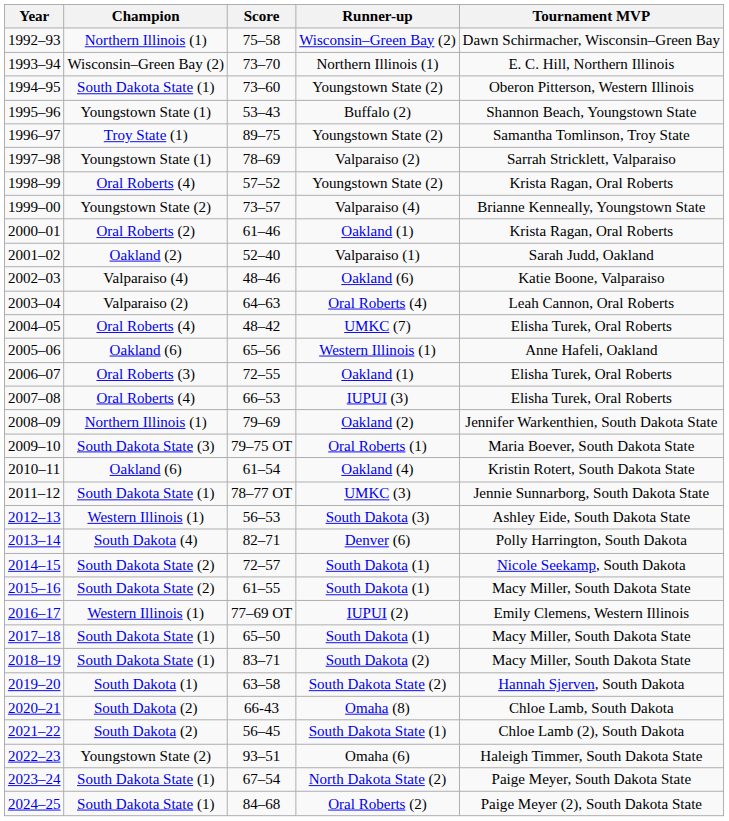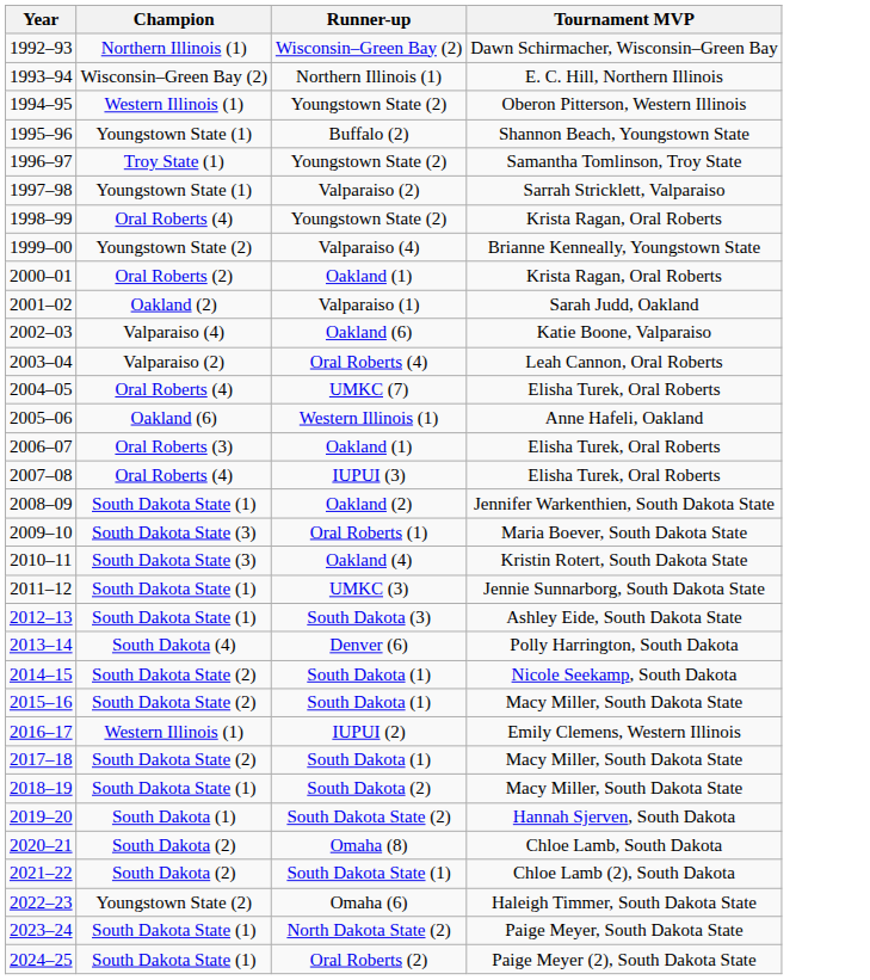- column: Score | 75–58 | 73–70 | 73–60 | 53–43 | 89–75 | 78–69 | 57–52 | 73–57 | 61–46 | 52–40 | 48–46 | 64–63 | 48–42 | 65–56 | 72–55 | 66–53 | 79–69 | 79–75 OT | 61–54 | 78–77 OT | 56–53 | 82–71 | 72–57 | 61–55 | 77–69 OT | 65–50 | 83–71 | 63–58 | 66-43 | 56–45 | 93–51 | 67–54 | 84–68
1994–95 | Champion: South Dakota State (1) -> Western Illinois (1)
2008–09 | Champion: Northern Illinois (1) -> South Dakota State (1)
2010–11 | Champion: Oakland (6) -> South Dakota State (3)
2012–13 | Champion: Western Illinois (1) -> South Dakota State (1)
2017–18 | Champion: South Dakota State (1) -> South Dakota State (2)
